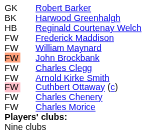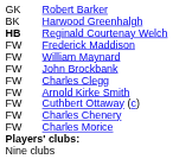Reginald Courtenay Welch | column 1: normal -> bold
John Brockbank | column 1: lightsalmon background -> no background
Cuthbert Ottaway (c) | column 1: pink background -> no background
